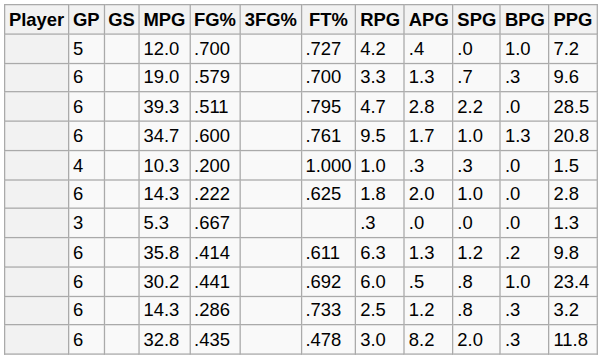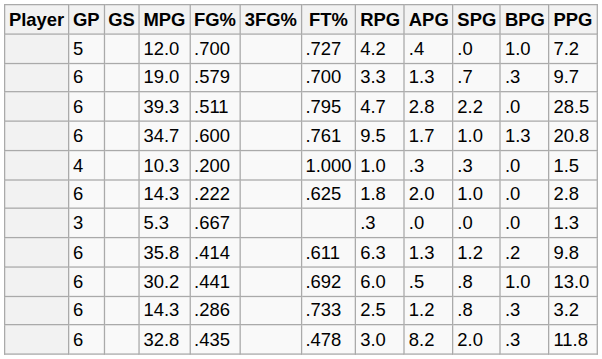19.0 | PPG: 9.6 -> 9.7
30.2 | PPG: 23.4 -> 13.0
